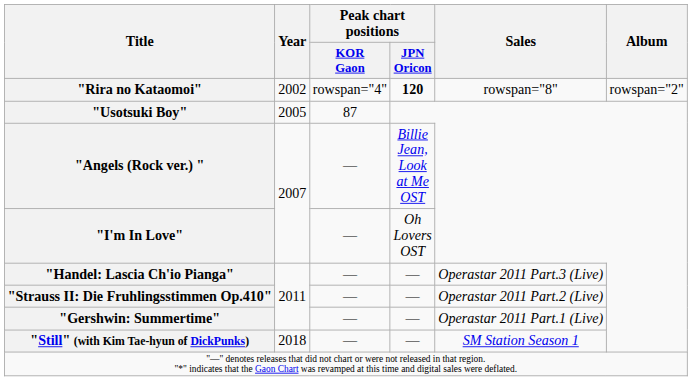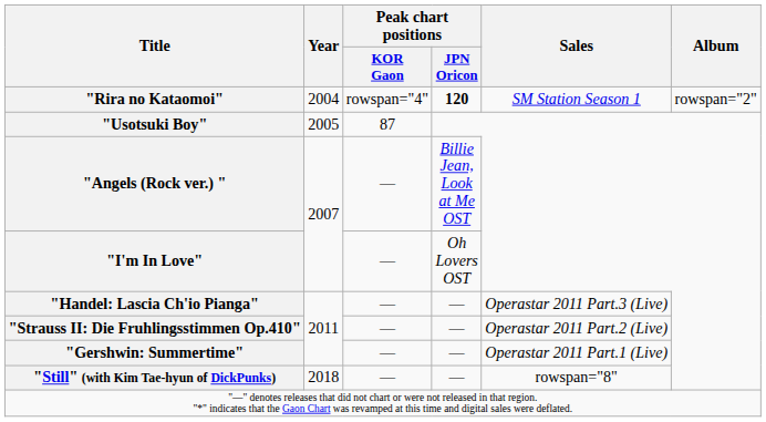"Rira no Kataomoi" | Year: 2002 -> 2004
"Rira no Kataomoi" | Sales: rowspan="8" -> SM Station Season 1
"Still" (with Kim Tae-hyun of DickPunks) | Sales: SM Station Season 1 -> rowspan="8"
